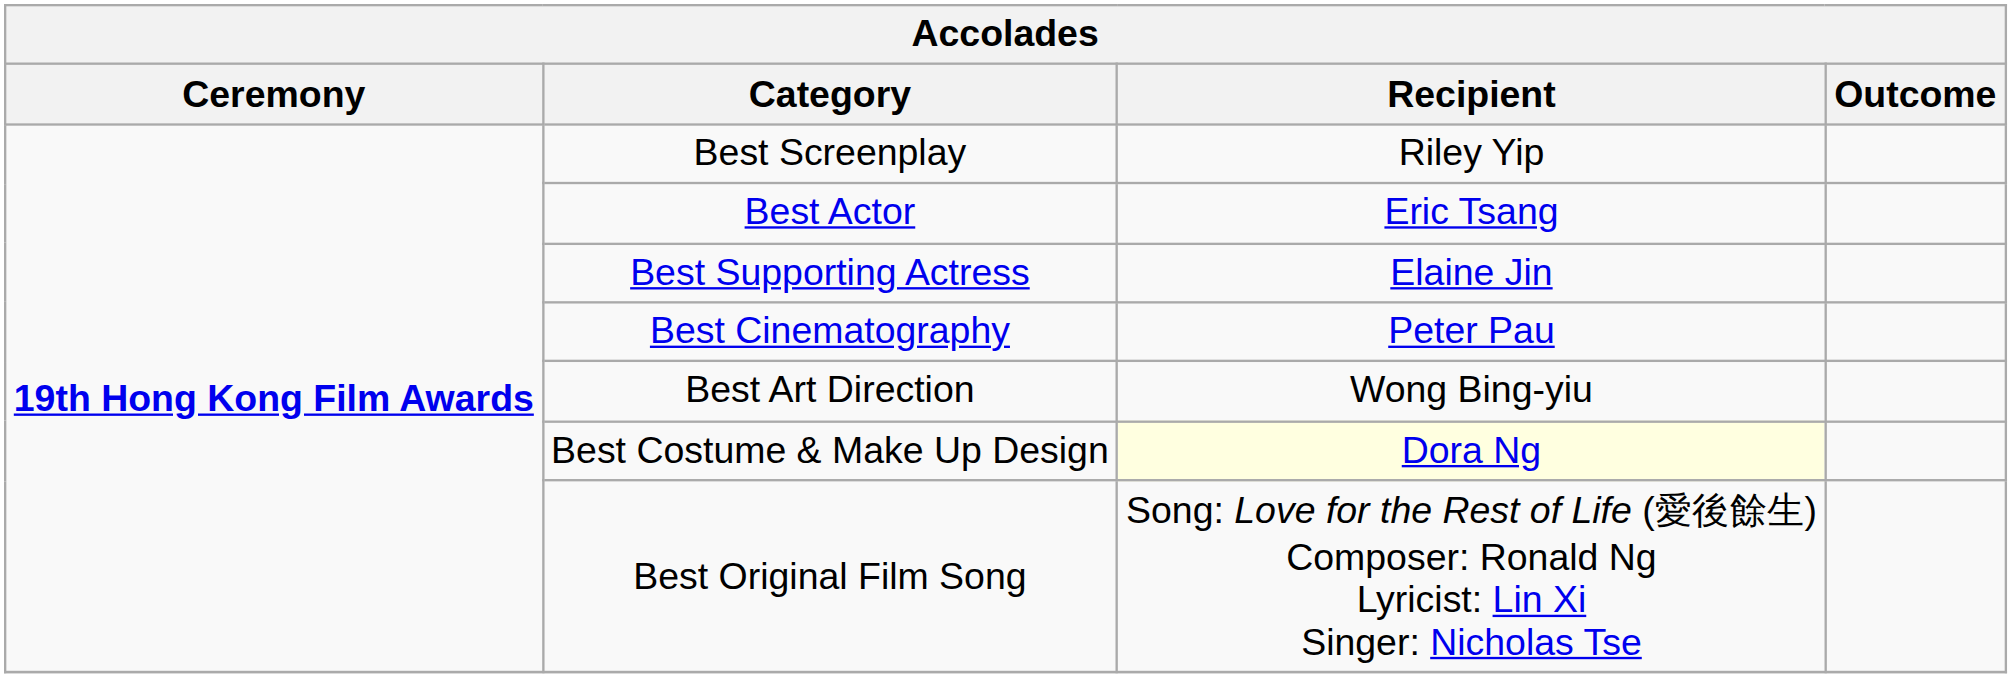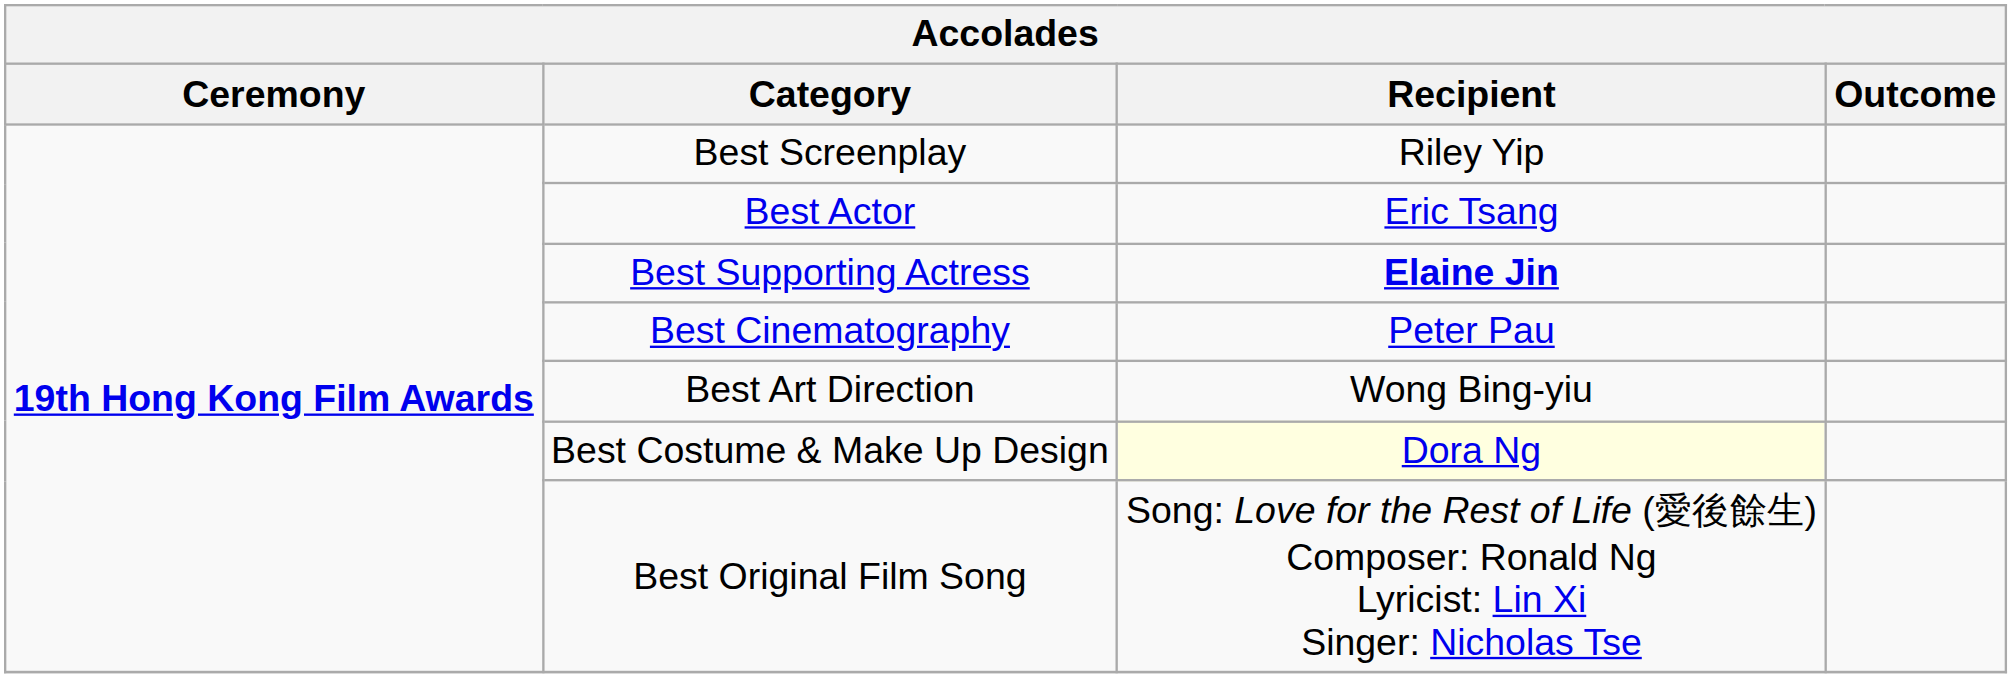Best Supporting Actress | Recipient: normal -> bold
